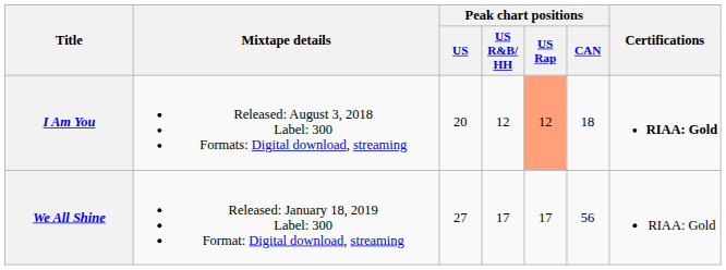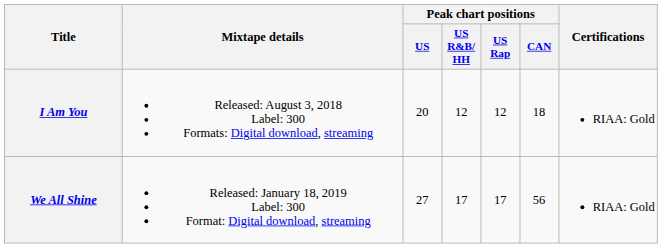I Am You | Peak chart positions / US Rap: lightsalmon background -> no background
I Am You | Certifications: bold -> normal
